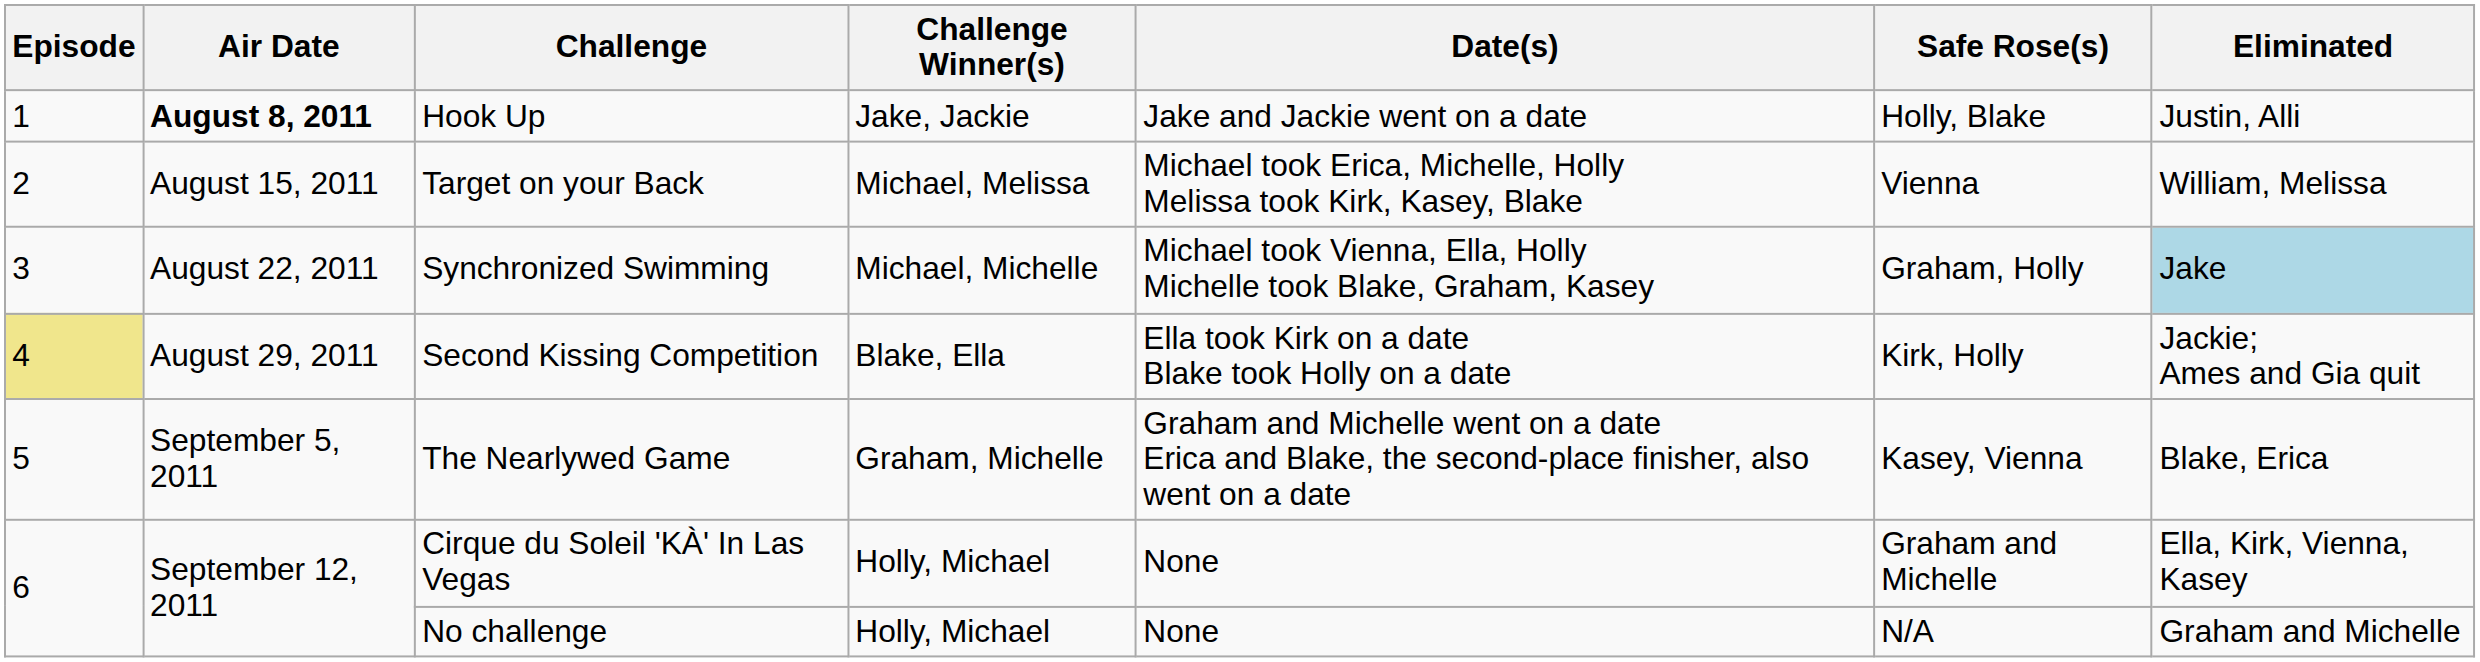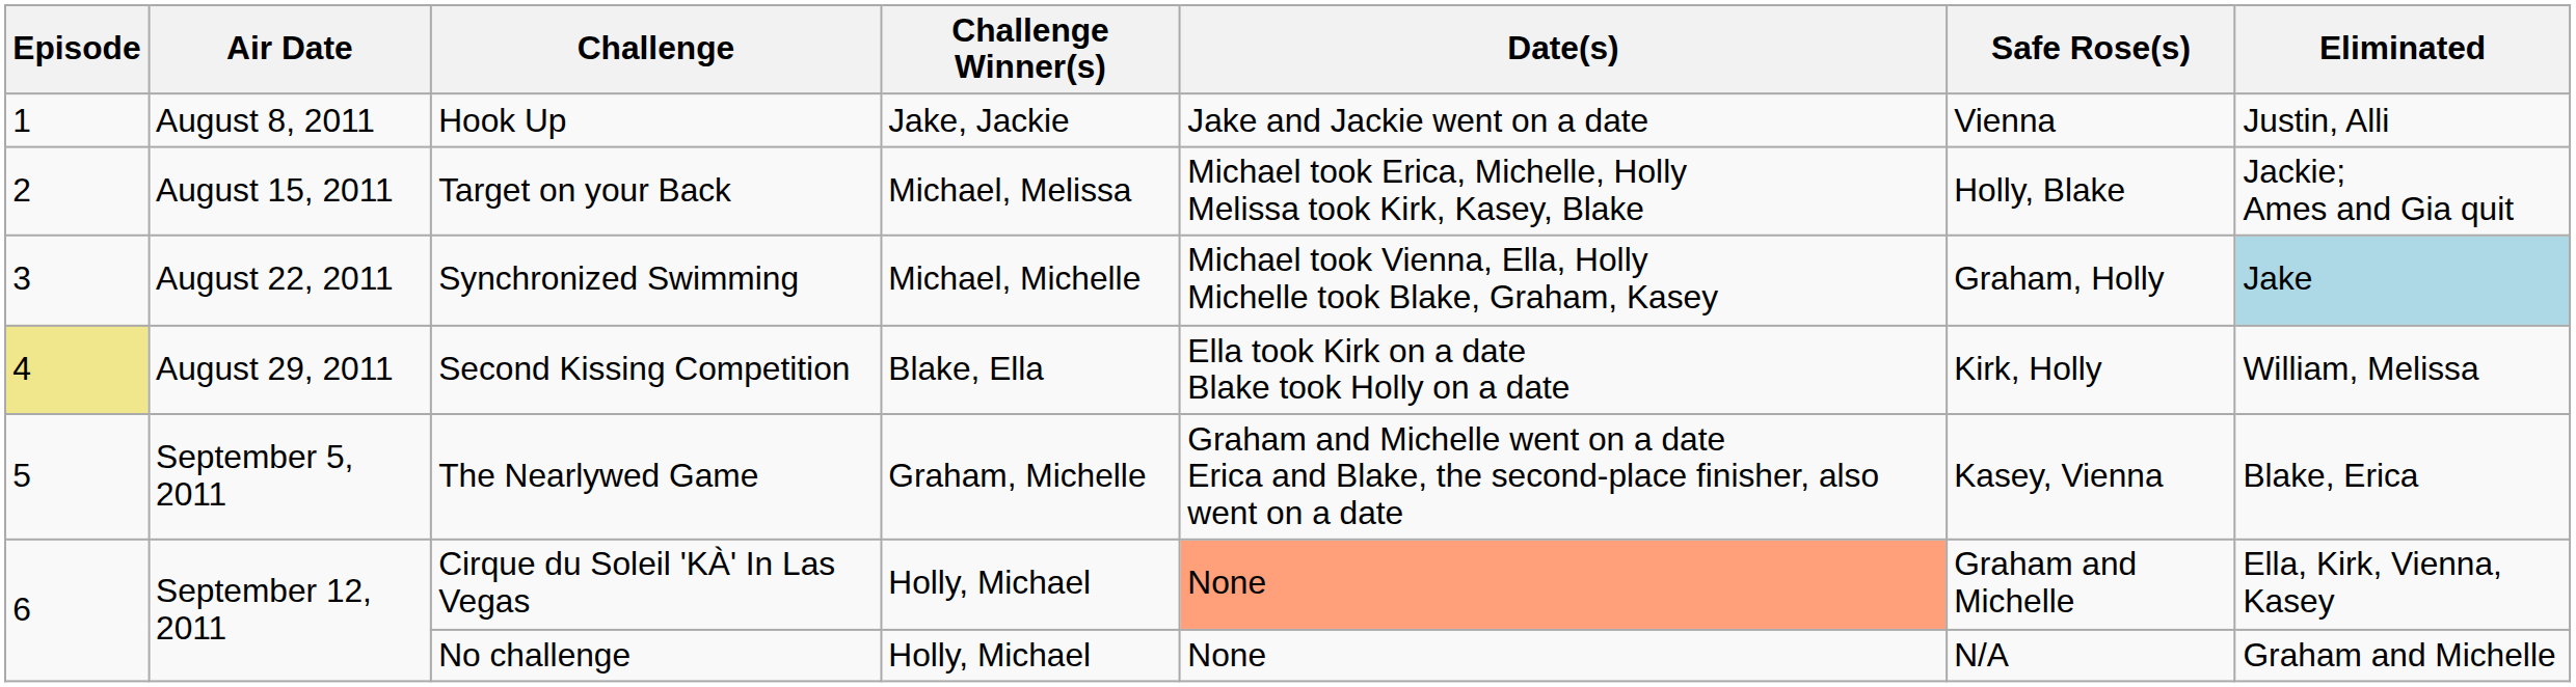Hook Up | Air Date: bold -> normal
Hook Up | Safe Rose(s): Holly, Blake -> Vienna
Target on your Back | Safe Rose(s): Vienna -> Holly, Blake
Target on your Back | Eliminated: William, Melissa -> Jackie; Ames and Gia quit
Second Kissing Competition | Eliminated: Jackie; Ames and Gia quit -> William, Melissa
Cirque du Soleil 'KÀ' In Las Vegas | Date(s): no background -> lightsalmon background
